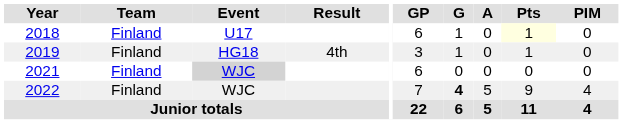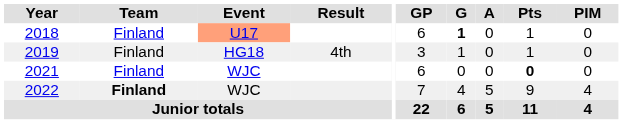2018 | Event: no background -> lightsalmon background
2018 | G: normal -> bold
2018 | Pts: lightyellow background -> no background
2021 | Event: lightgrey background -> no background
2021 | Pts: normal -> bold
2022 | Team: normal -> bold
2022 | G: bold -> normal
